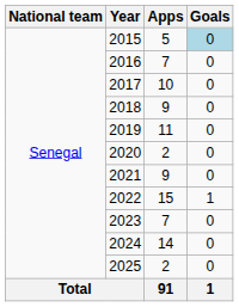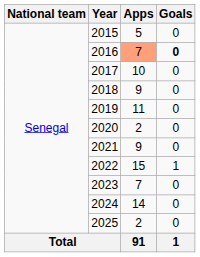2015 | Goals: lightblue background -> no background
2016 | Apps: no background -> lightsalmon background
2016 | Goals: normal -> bold
